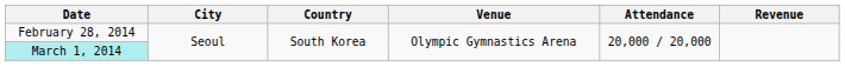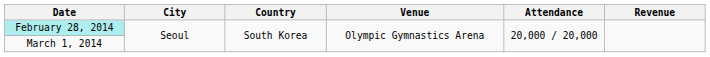February 28, 2014 | Date: no background -> paleturquoise background
March 1, 2014 | Date: paleturquoise background -> no background
